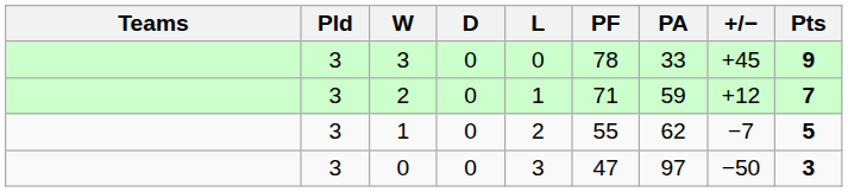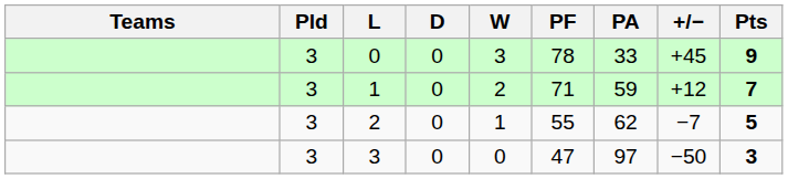columns swapped: W <-> L
